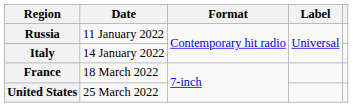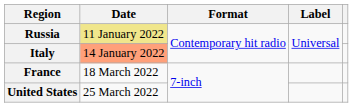Russia | Date: no background -> khaki background
Italy | Date: no background -> lightsalmon background
